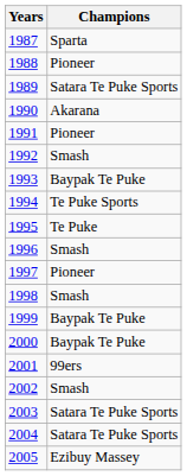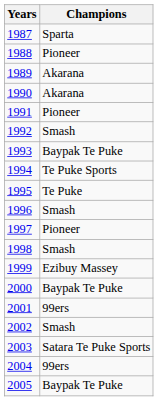1989 | Champions: Satara Te Puke Sports -> Akarana
1999 | Champions: Baypak Te Puke -> Ezibuy Massey
2004 | Champions: Satara Te Puke Sports -> 99ers
2005 | Champions: Ezibuy Massey -> Baypak Te Puke
